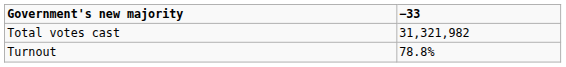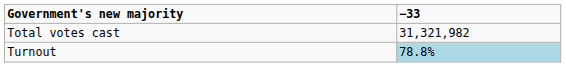Turnout | −33: no background -> lightblue background
